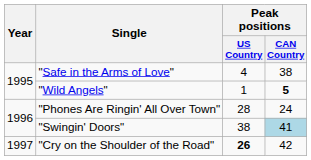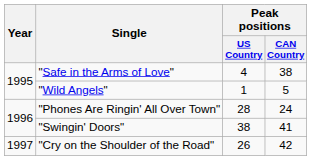"Wild Angels" | Peak positions / CAN Country: bold -> normal
"Swingin' Doors" | Peak positions / CAN Country: lightblue background -> no background
"Cry on the Shoulder of the Road" | Peak positions / US Country: bold -> normal
